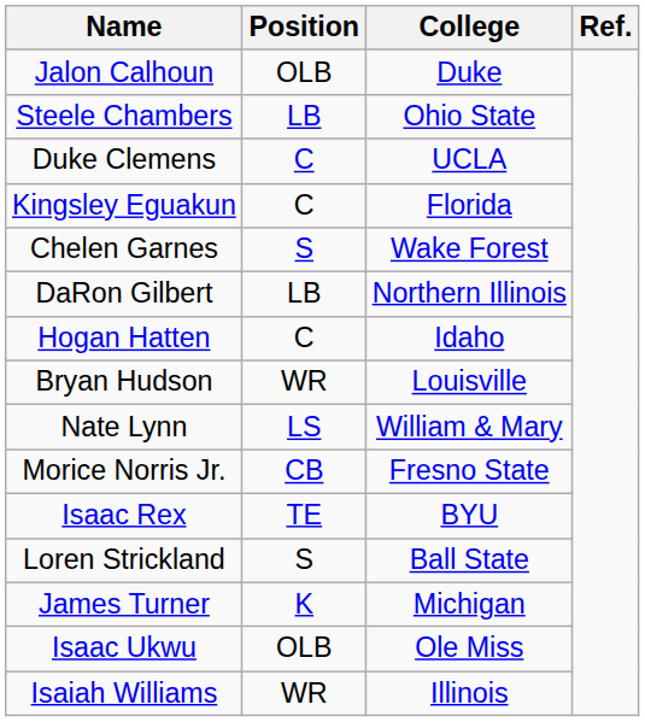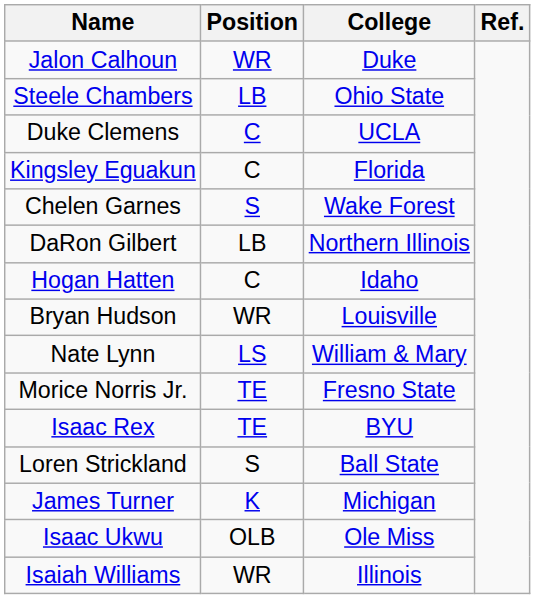Jalon Calhoun | Position: OLB -> WR
Morice Norris Jr. | Position: CB -> TE
